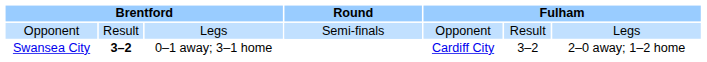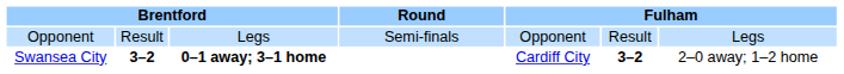Swansea City | column 3: normal -> bold
Swansea City | column 6: normal -> bold
